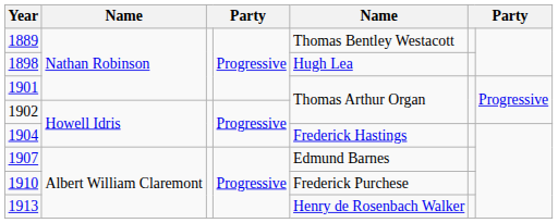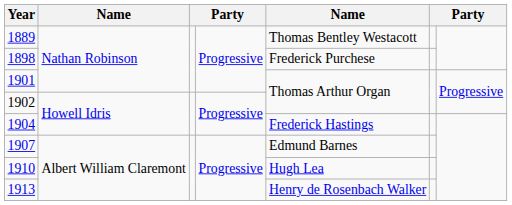1898 | column 5: Hugh Lea -> Frederick Purchese
1910 | column 5: Frederick Purchese -> Hugh Lea
